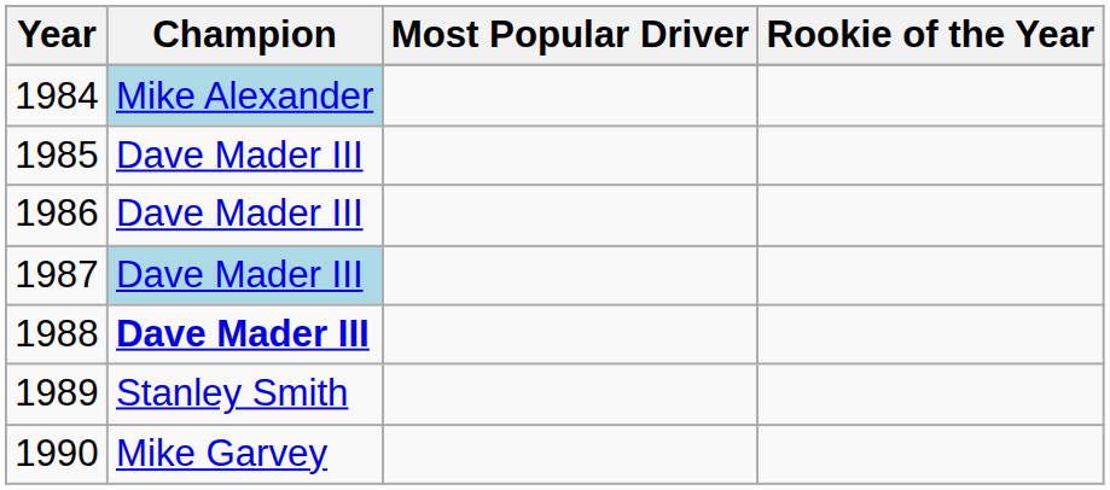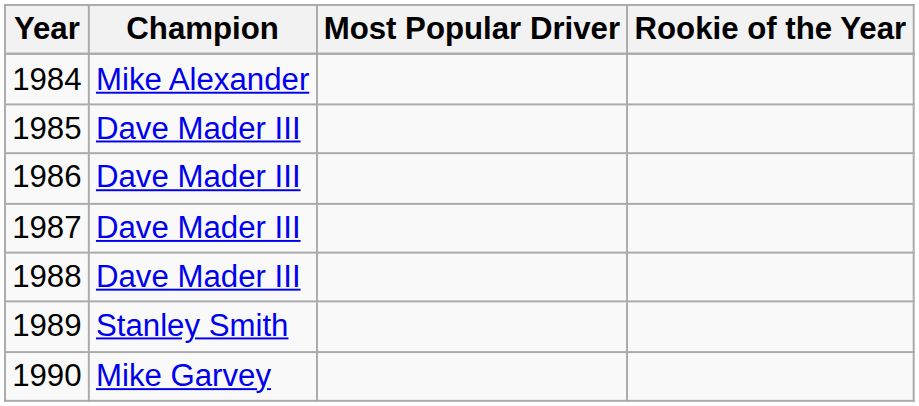1984 | Champion: lightblue background -> no background
1987 | Champion: lightblue background -> no background
1988 | Champion: bold -> normal
